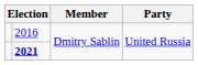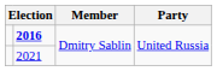2016 | column 2: normal -> bold
2021 | column 2: bold -> normal
